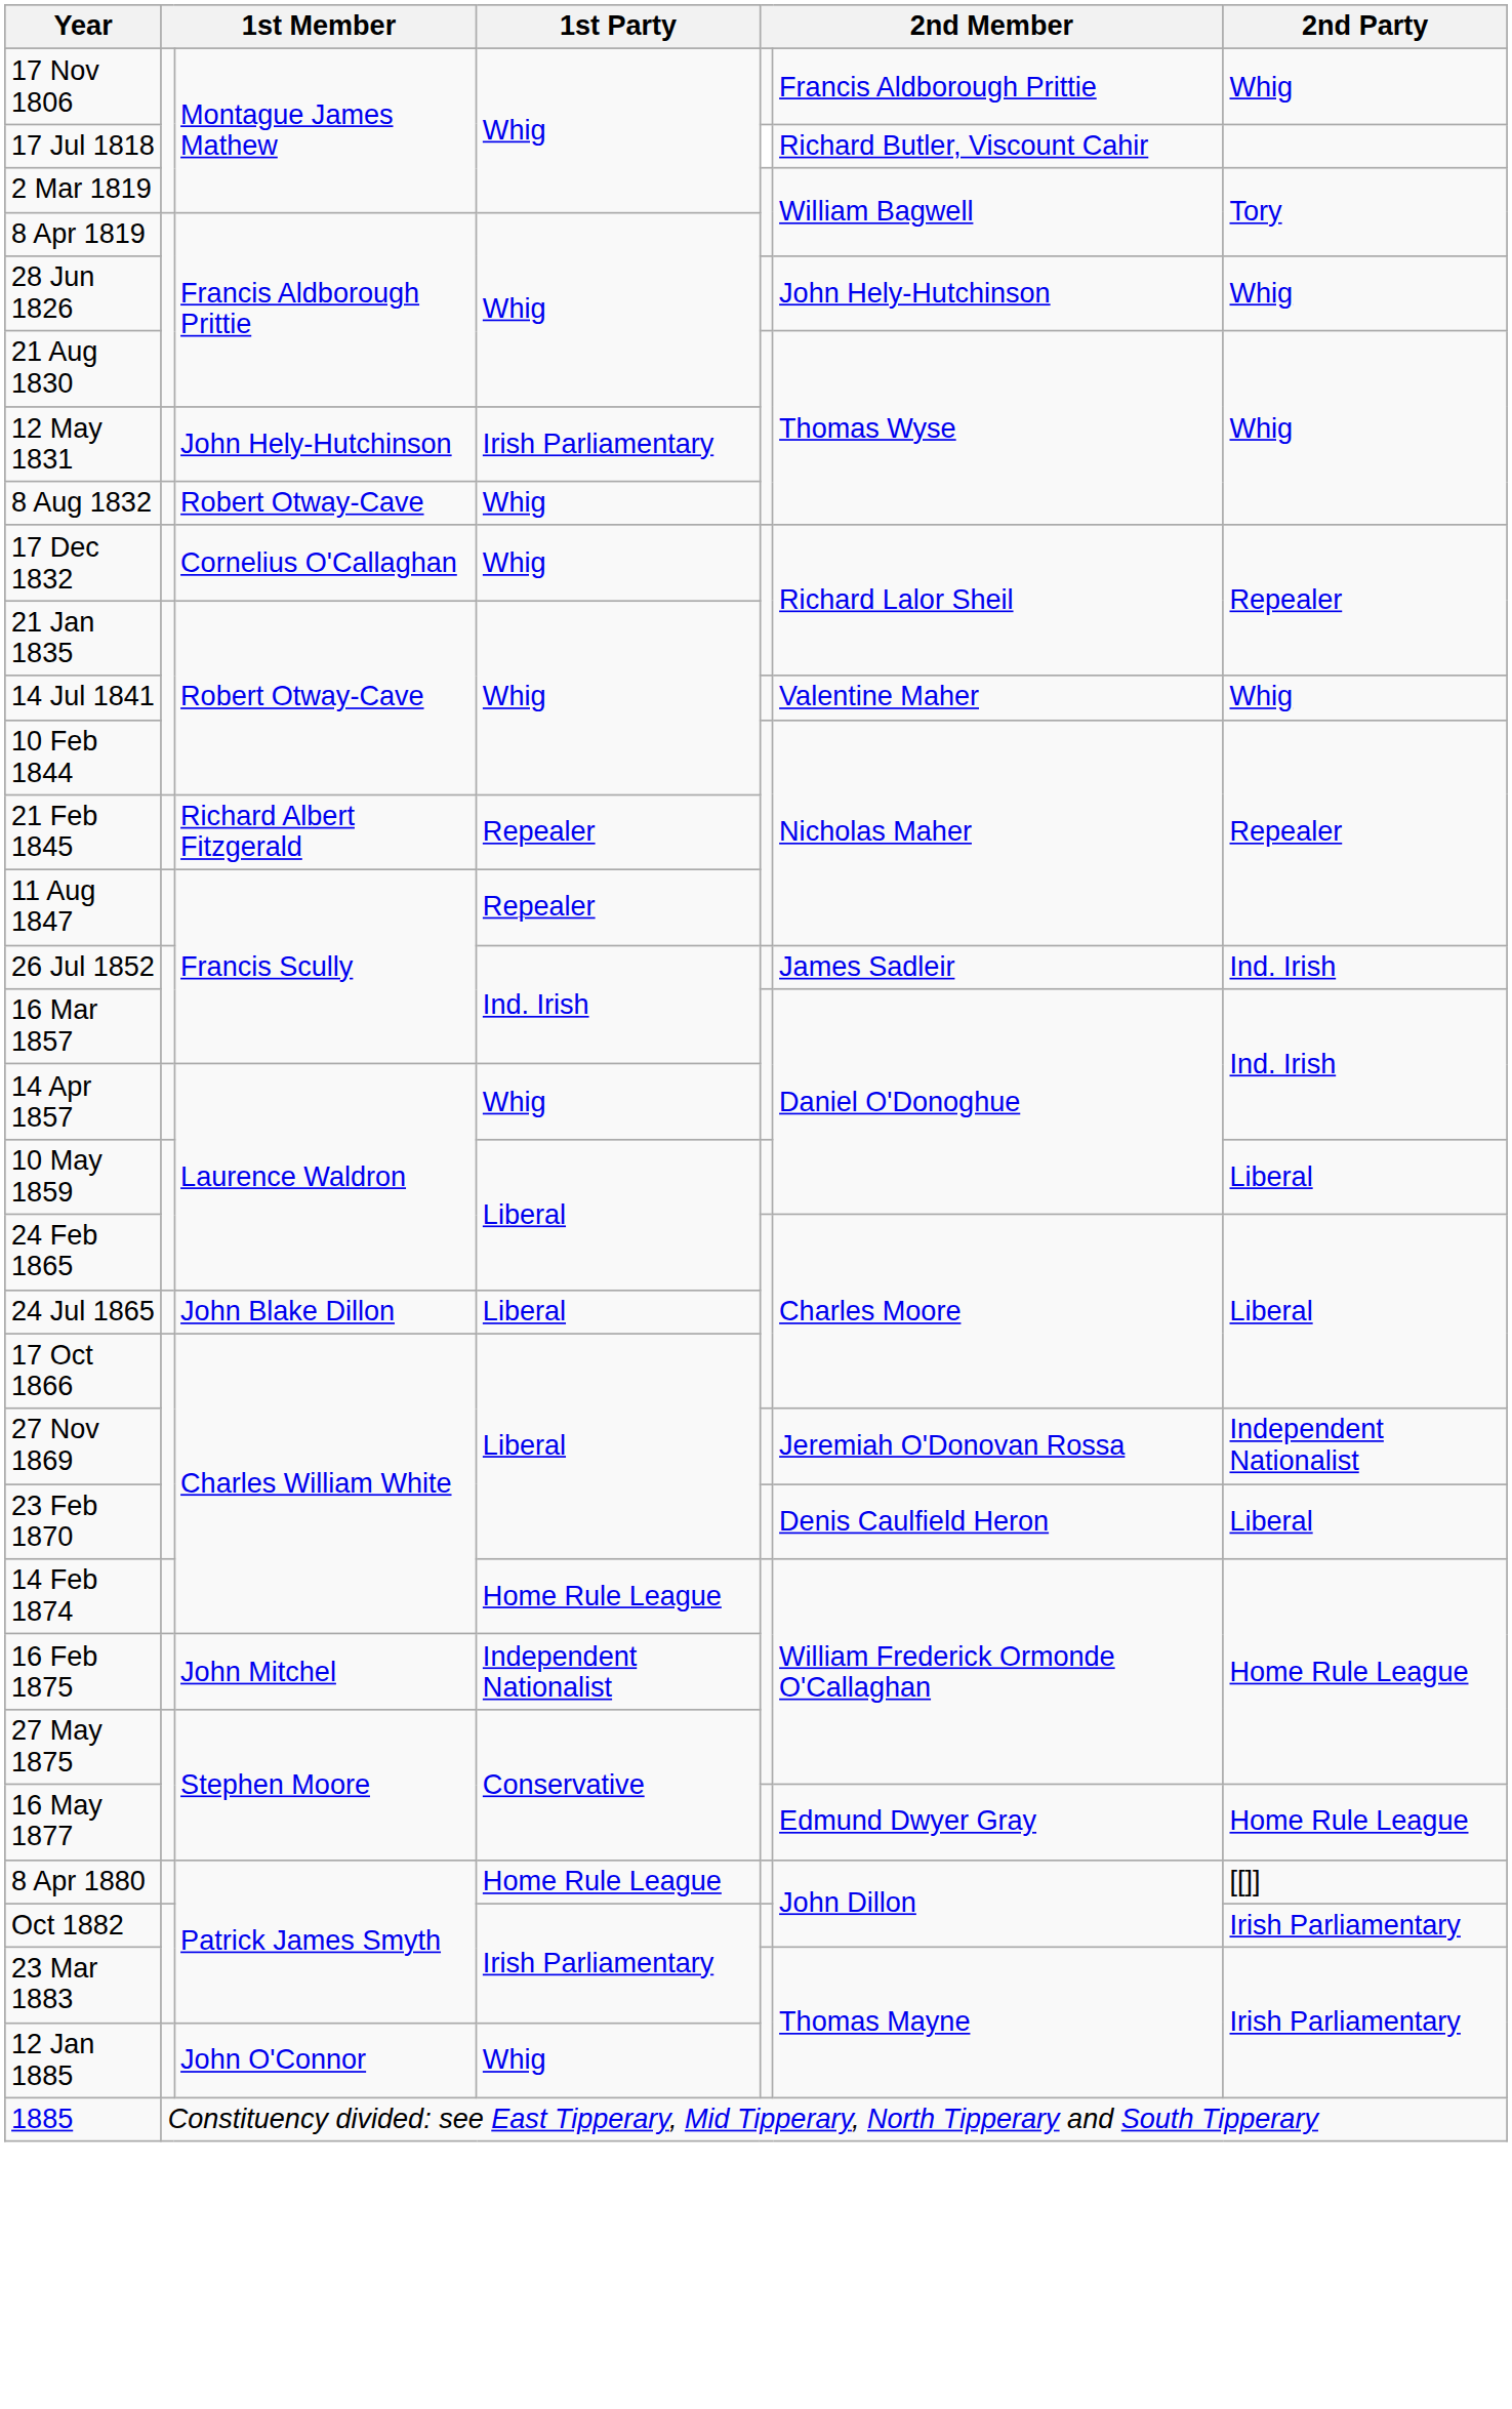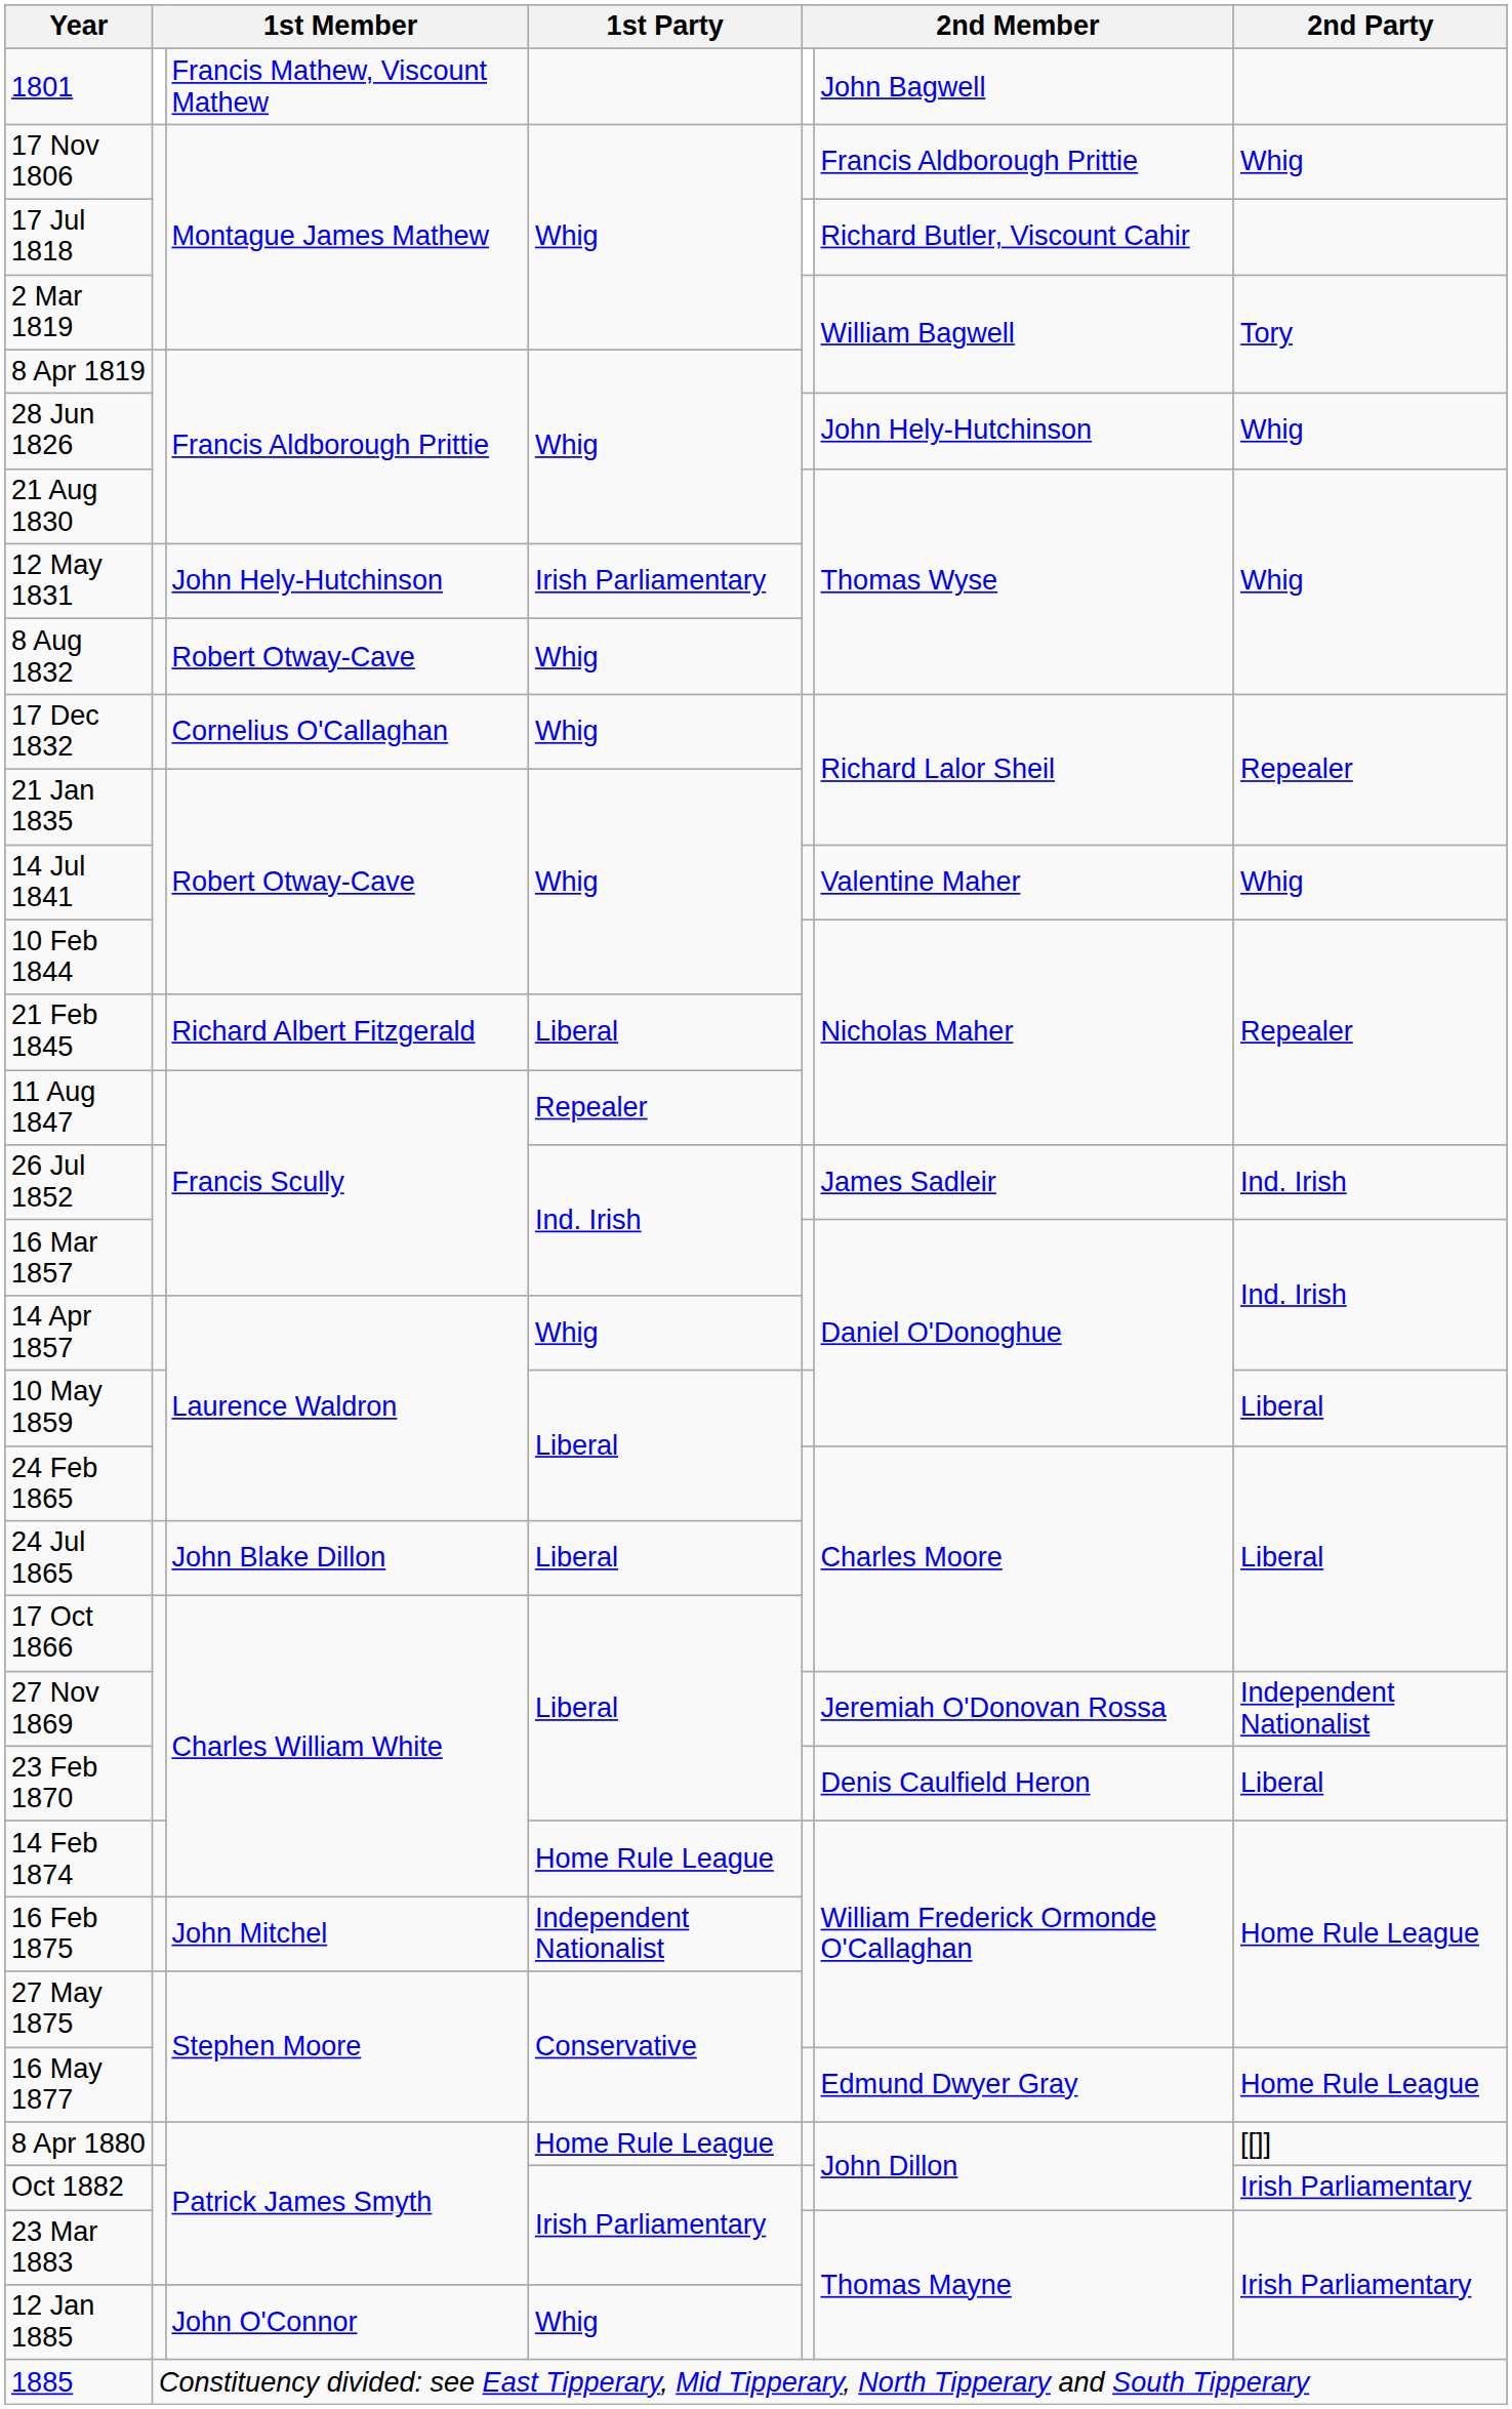+ row: 1801 | Francis Mathew, Viscount Mathew | John Bagwell
21 Feb 1845 | 1st Party: Repealer -> Liberal
